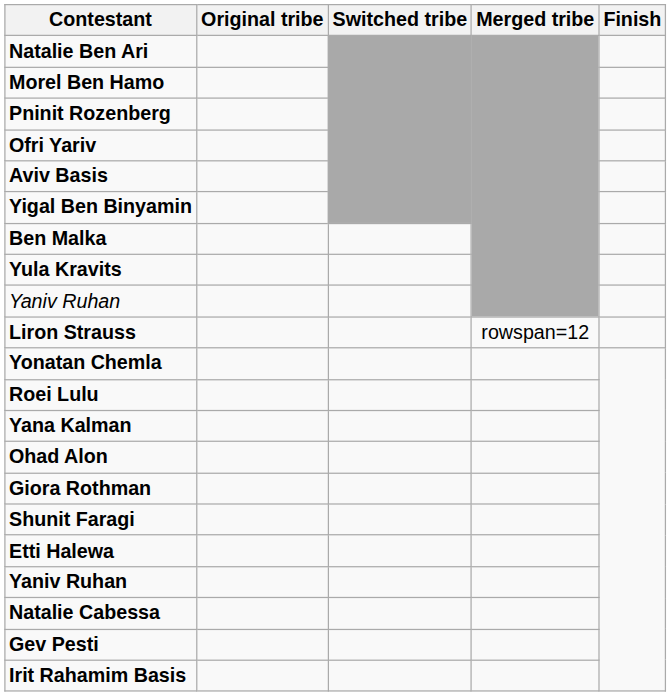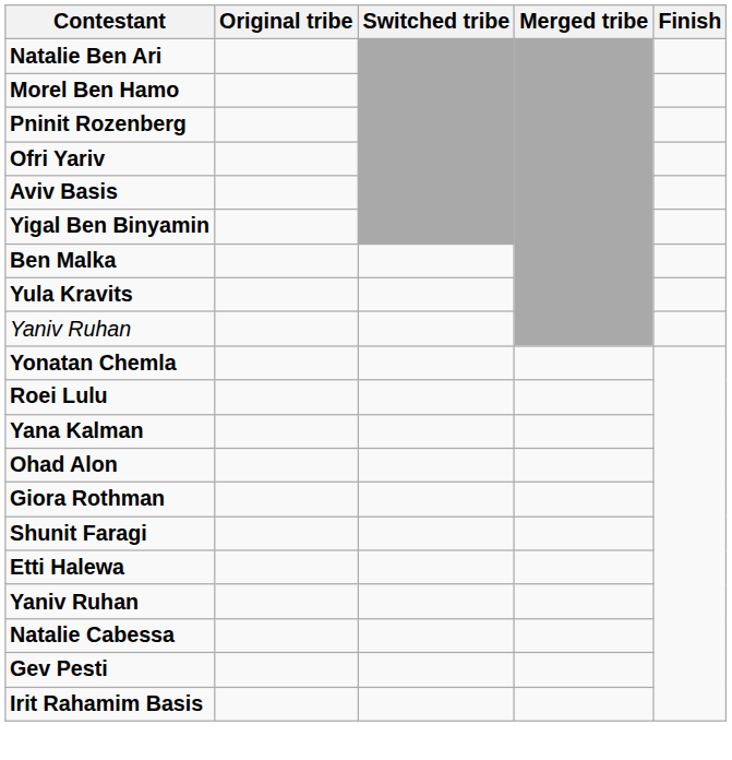- row: Liron Strauss | rowspan=12
